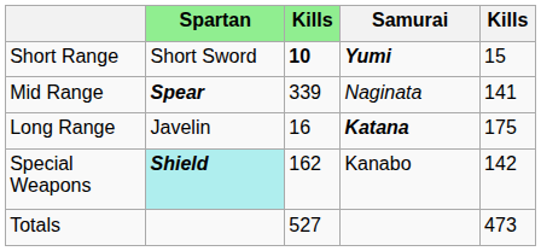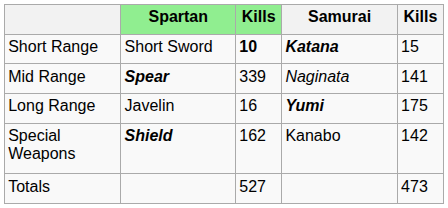Short Range | Samurai: Yumi -> Katana
Long Range | Samurai: Katana -> Yumi
Special Weapons | Spartan: paleturquoise background -> no background
